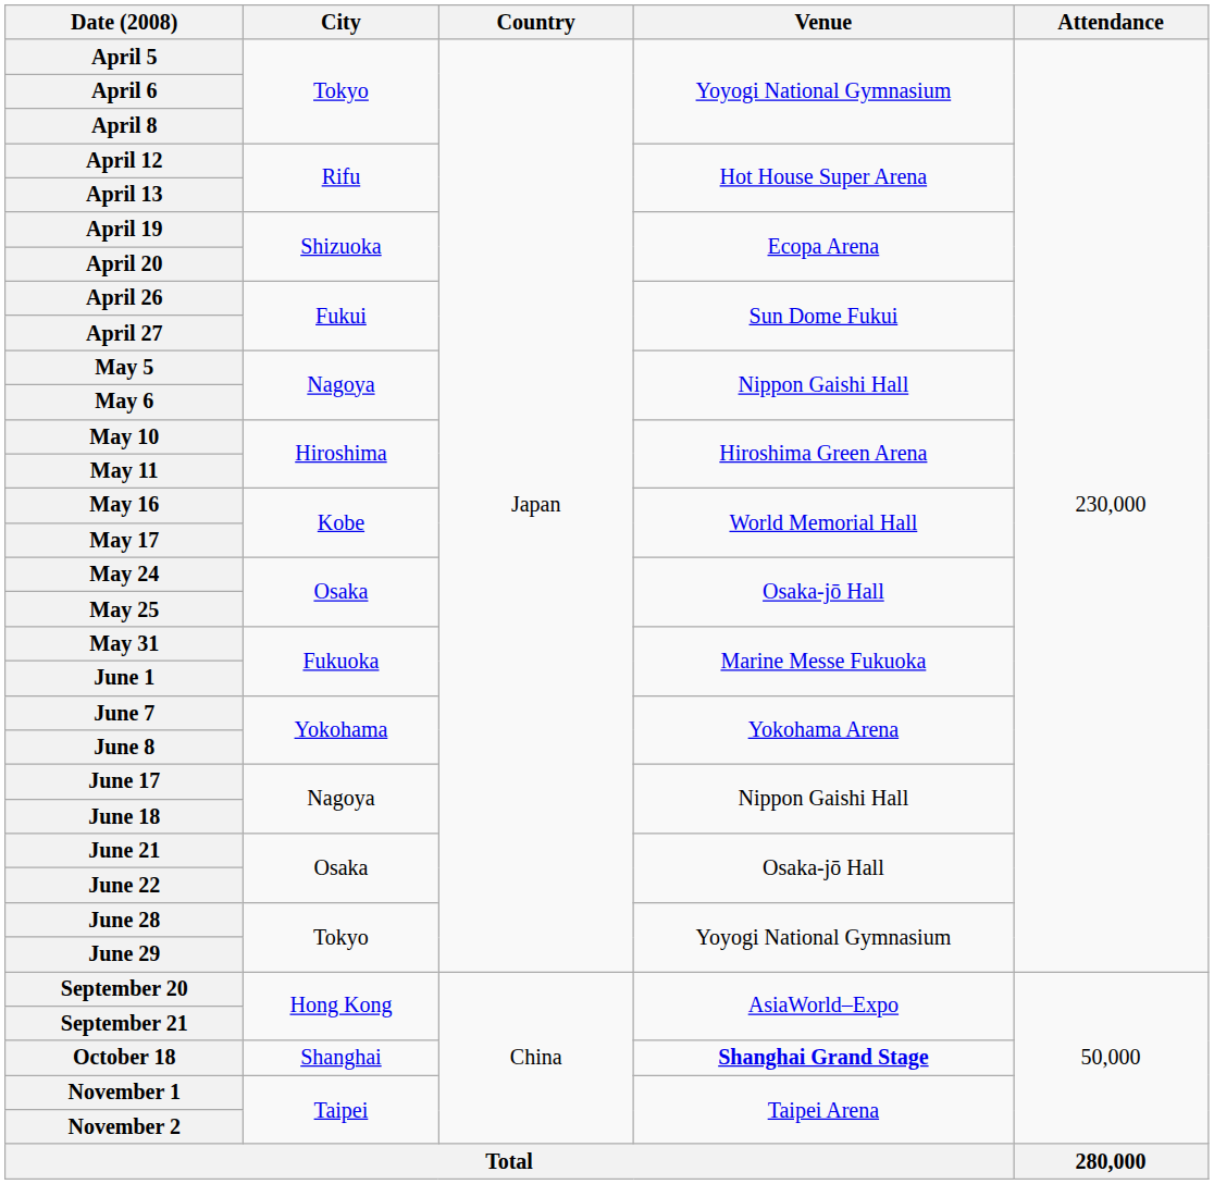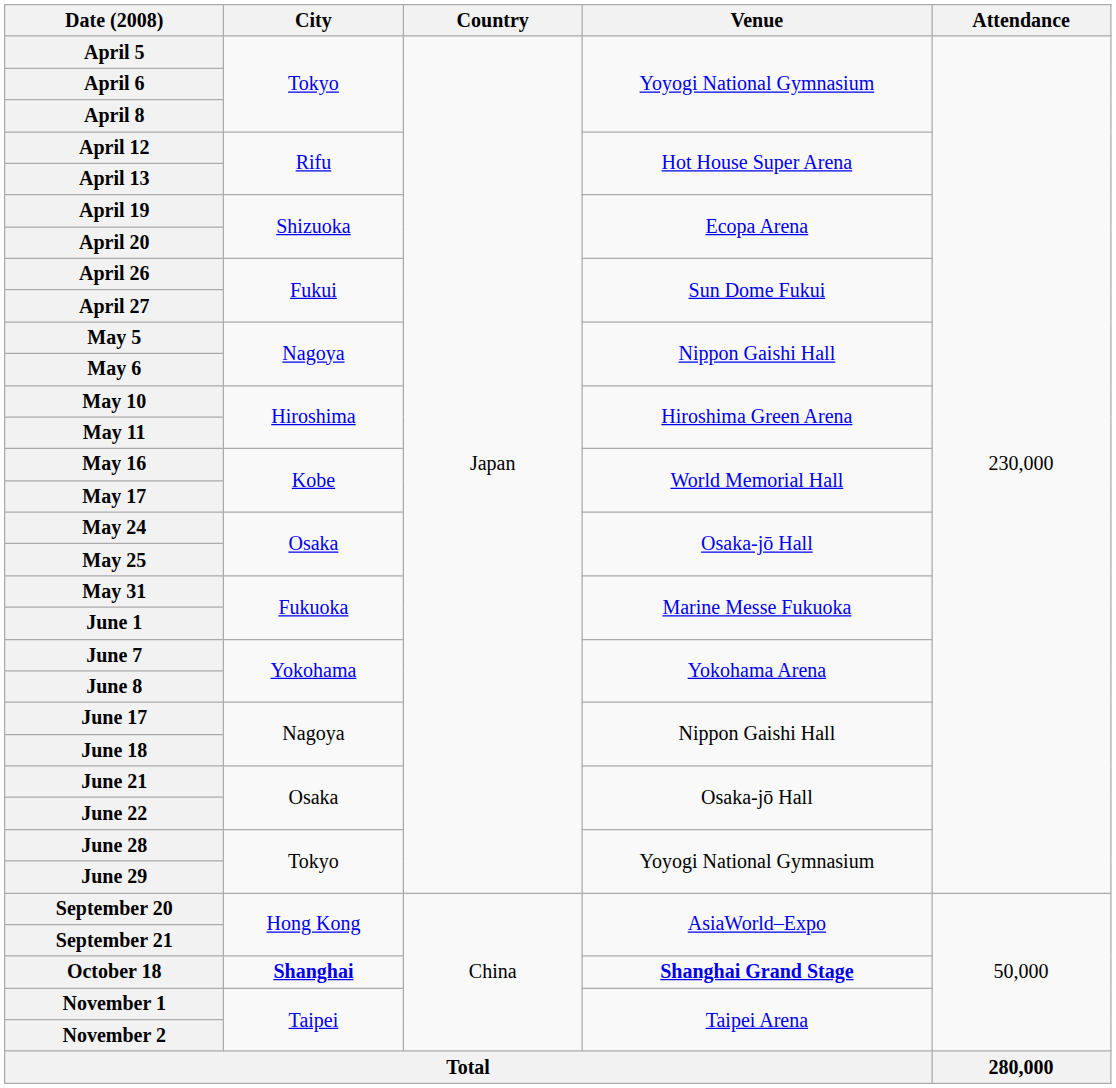October 18 | City: normal -> bold
